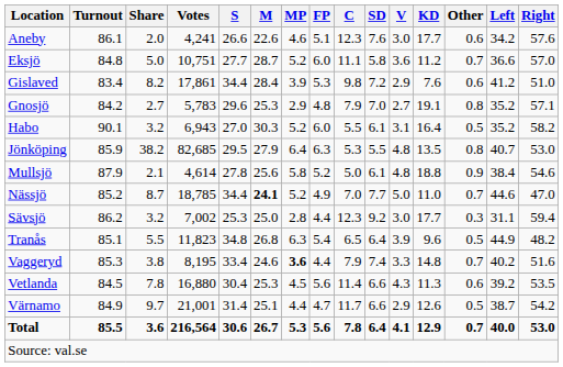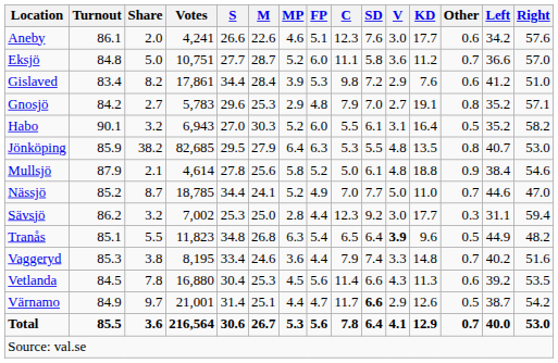Nässjö | M: bold -> normal
Tranås | V: normal -> bold
Vaggeryd | MP: bold -> normal
Värnamo | SD: normal -> bold
